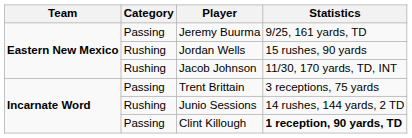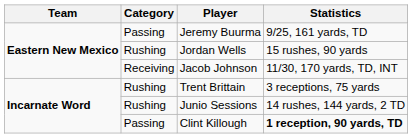Jacob Johnson | Category: Rushing -> Receiving
Trent Brittain | Category: Passing -> Rushing
